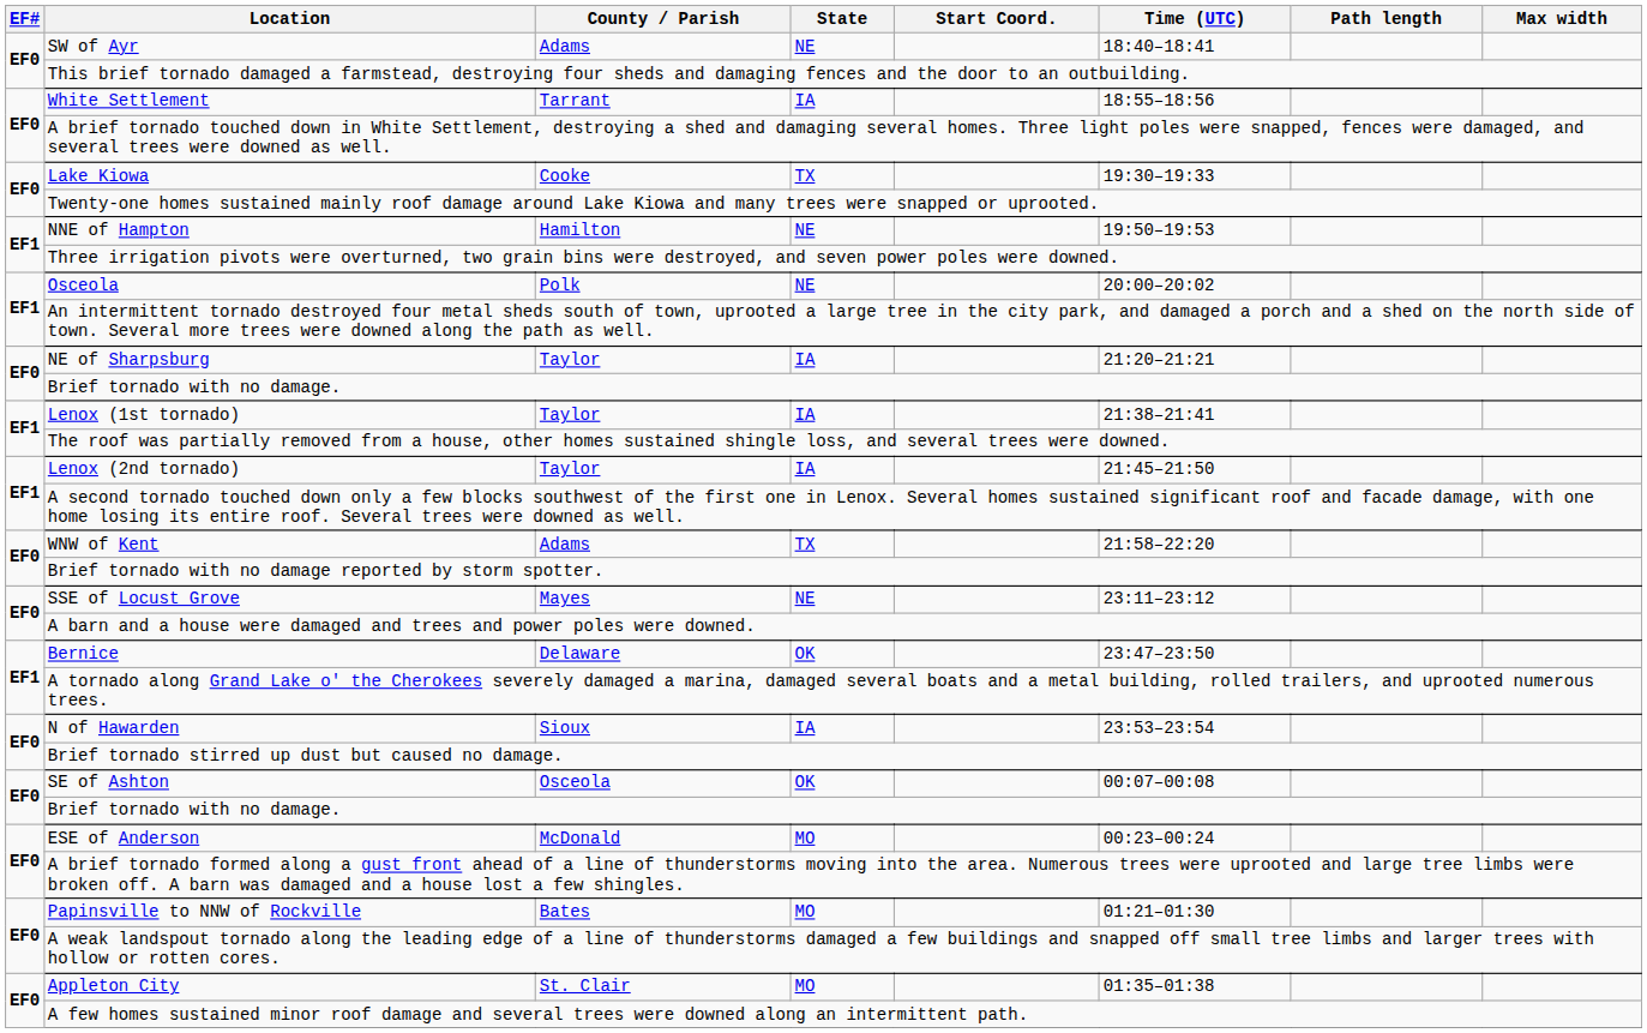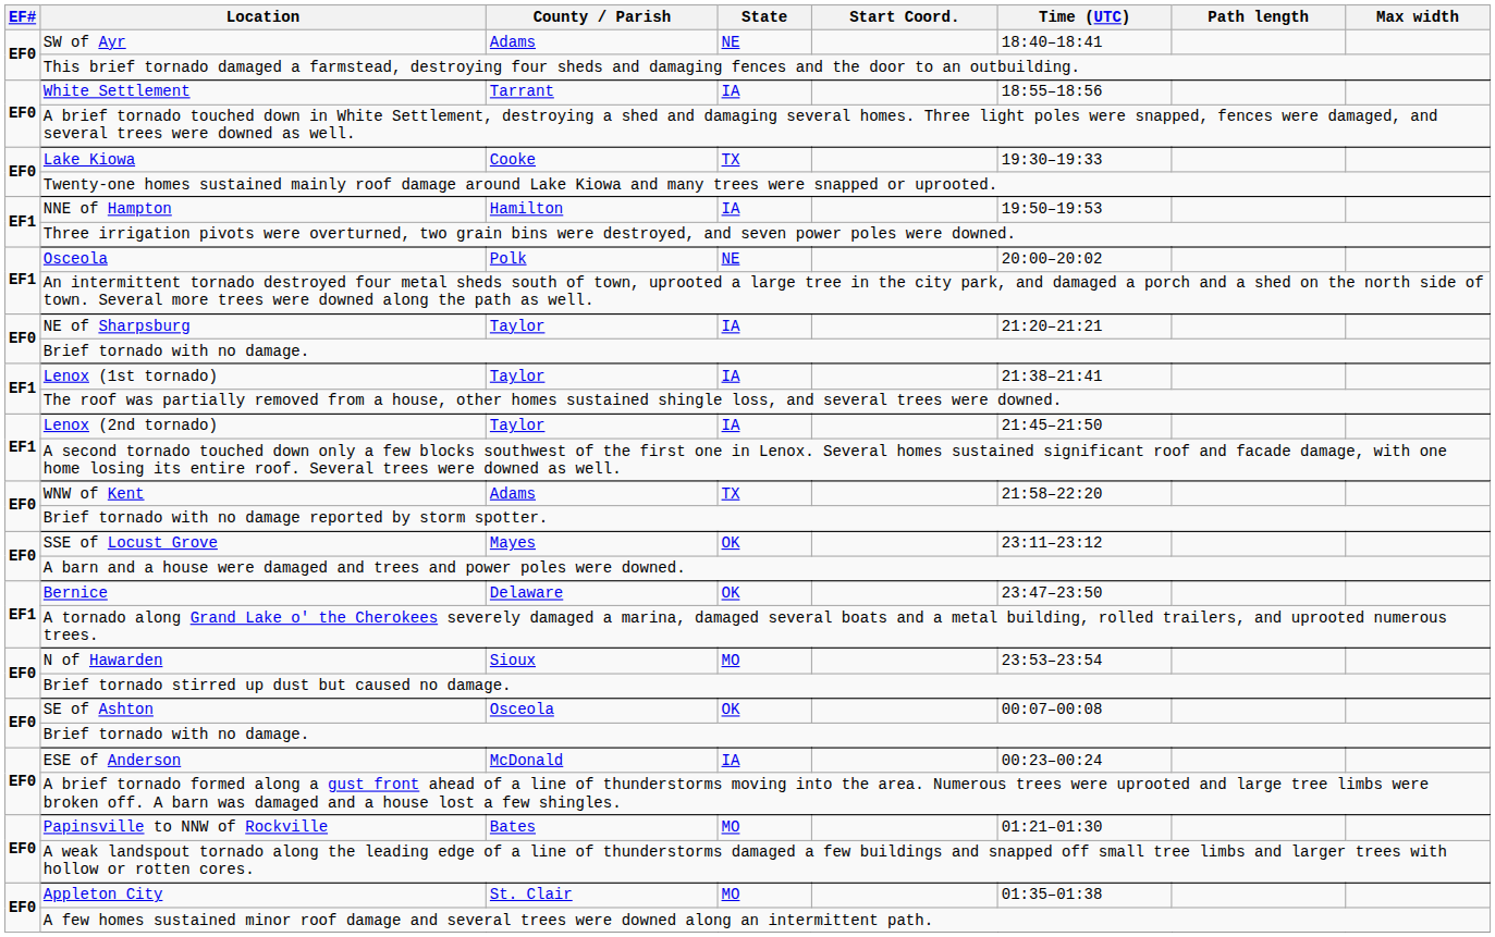NNE of Hampton | State: NE -> IA
SSE of Locust Grove | State: NE -> OK
N of Hawarden | State: IA -> MO
ESE of Anderson | State: MO -> IA
